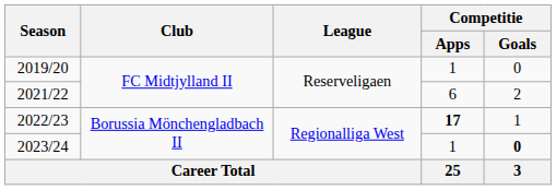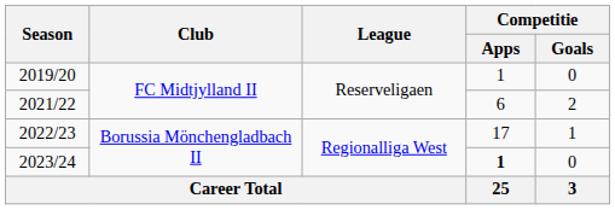2022/23 | Competitie / Apps: bold -> normal
2023/24 | Competitie / Apps: normal -> bold
2023/24 | Competitie / Goals: bold -> normal
